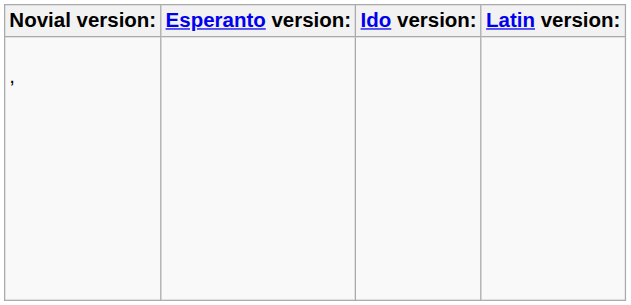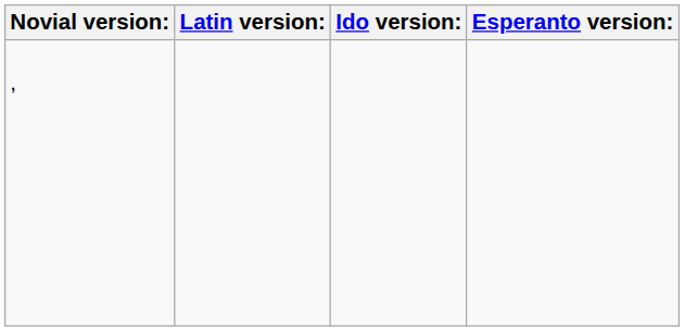columns swapped: Esperanto version: <-> Latin version:
